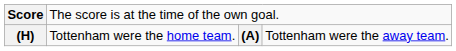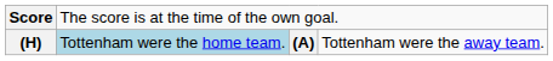(H) | column 2: no background -> lightblue background
